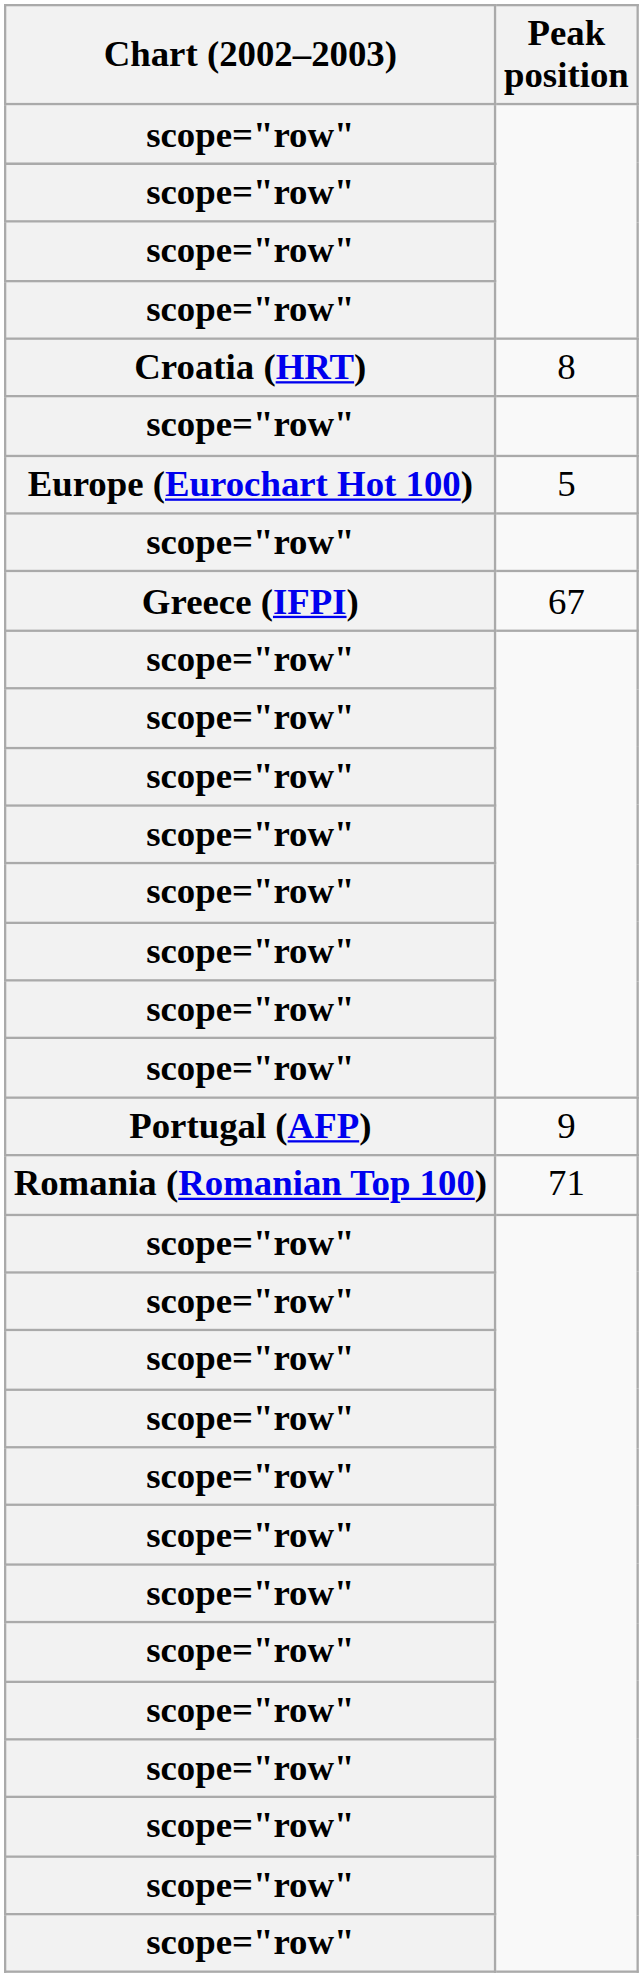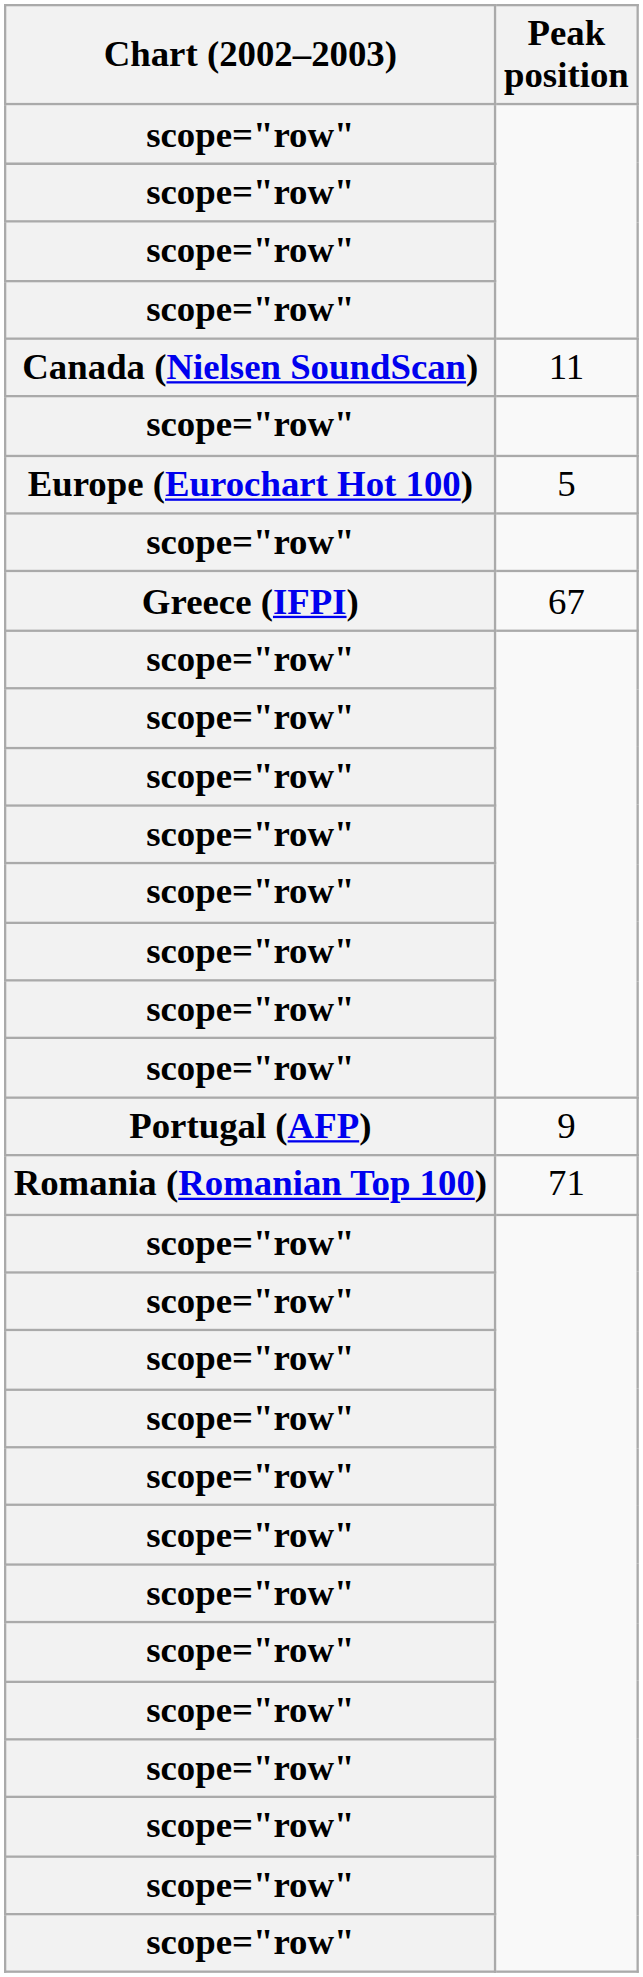+ row: Canada (Nielsen SoundScan) | 11
- row: Croatia (HRT) | 8
